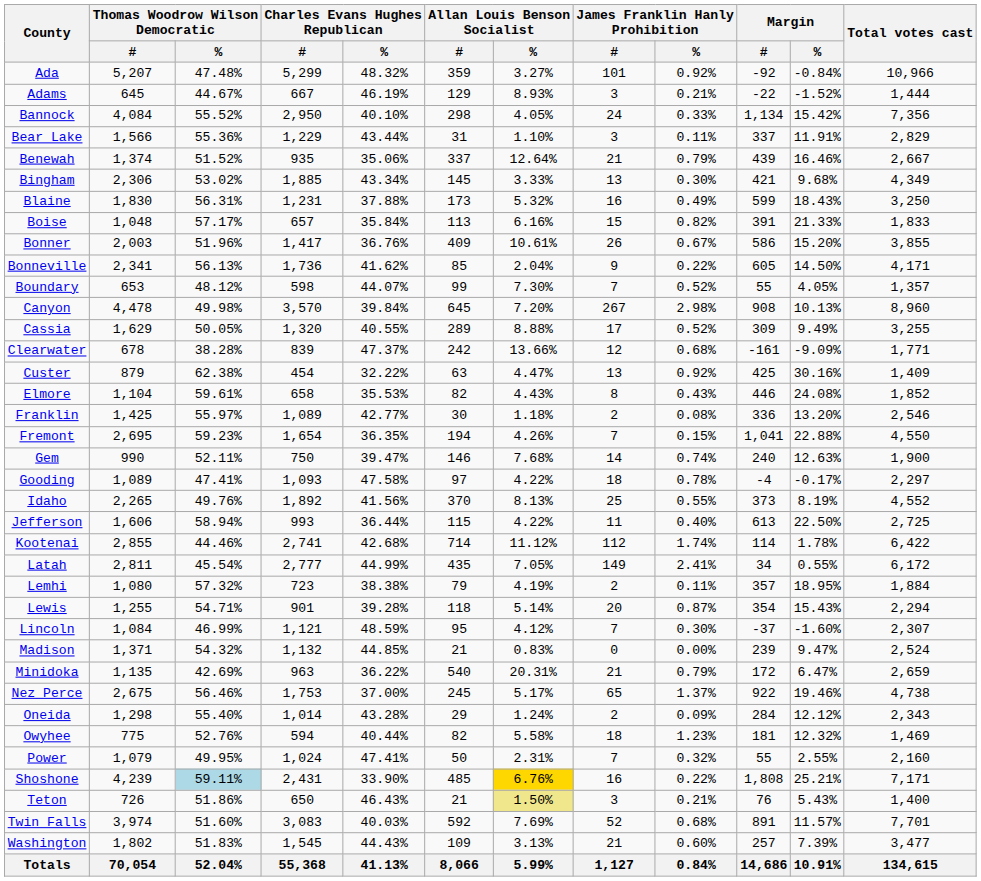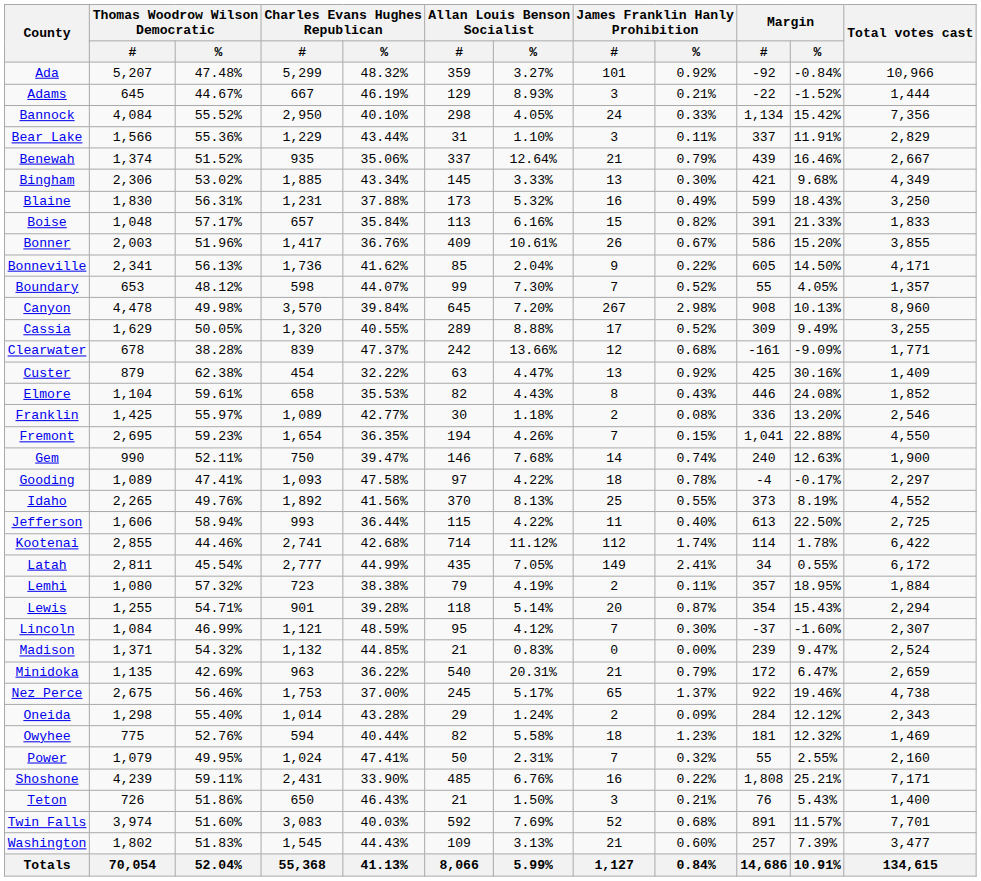Shoshone | Thomas Woodrow Wilson Democratic / %: lightblue background -> no background
Shoshone | Allan Louis Benson Socialist / %: gold background -> no background
Teton | Allan Louis Benson Socialist / %: khaki background -> no background
